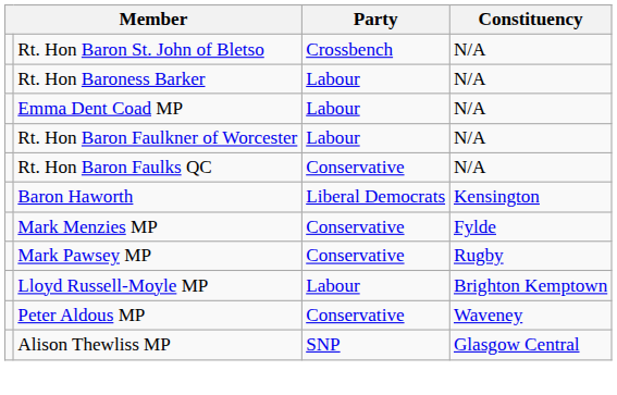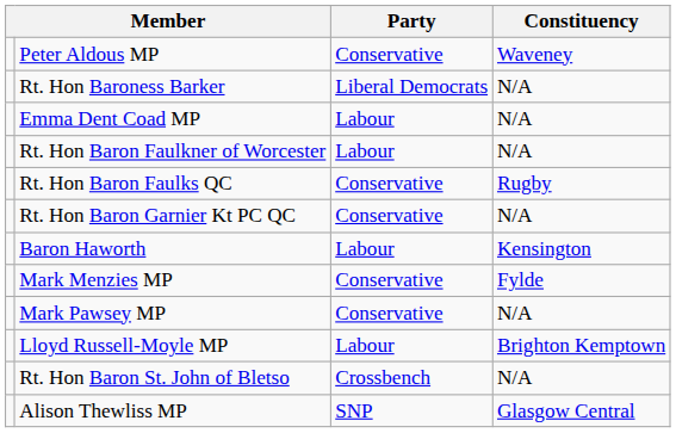rows swapped: Peter Aldous MP <-> Rt. Hon Baron St. John of Bletso
Rt. Hon Baroness Barker | Party: Labour -> Liberal Democrats
Rt. Hon Baron Faulks QC | Constituency: N/A -> Rugby
+ row: Rt. Hon Baron Garnier Kt PC QC | Conservative | N/A
Baron Haworth | Party: Liberal Democrats -> Labour
Mark Pawsey MP | Constituency: Rugby -> N/A
